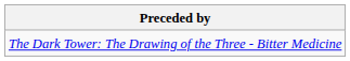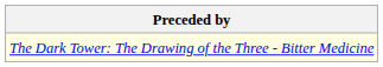row 2 | column 1: no background -> lightyellow background
